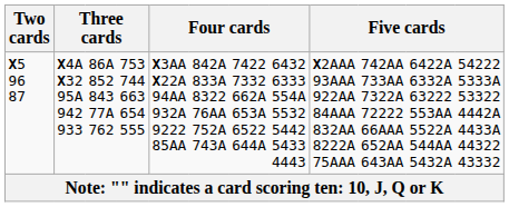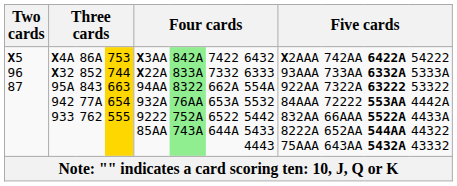X4A X32 95A 942 933 | column 4: no background -> gold background
X4A X32 95A 942 933 | column 6: no background -> lightgreen background
X4A X32 95A 942 933 | column 11: normal -> bold
